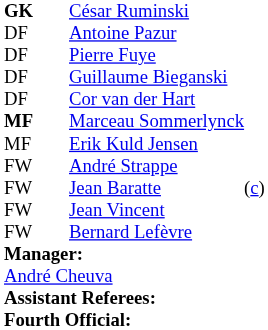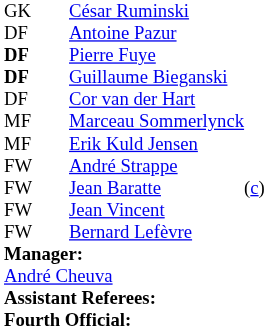César Ruminski | column 1: bold -> normal
Pierre Fuye | column 1: normal -> bold
Guillaume Bieganski | column 1: normal -> bold
Marceau Sommerlynck | column 1: bold -> normal
